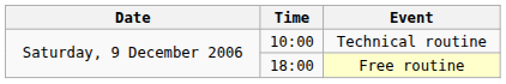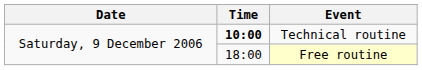Technical routine | Time: normal -> bold
